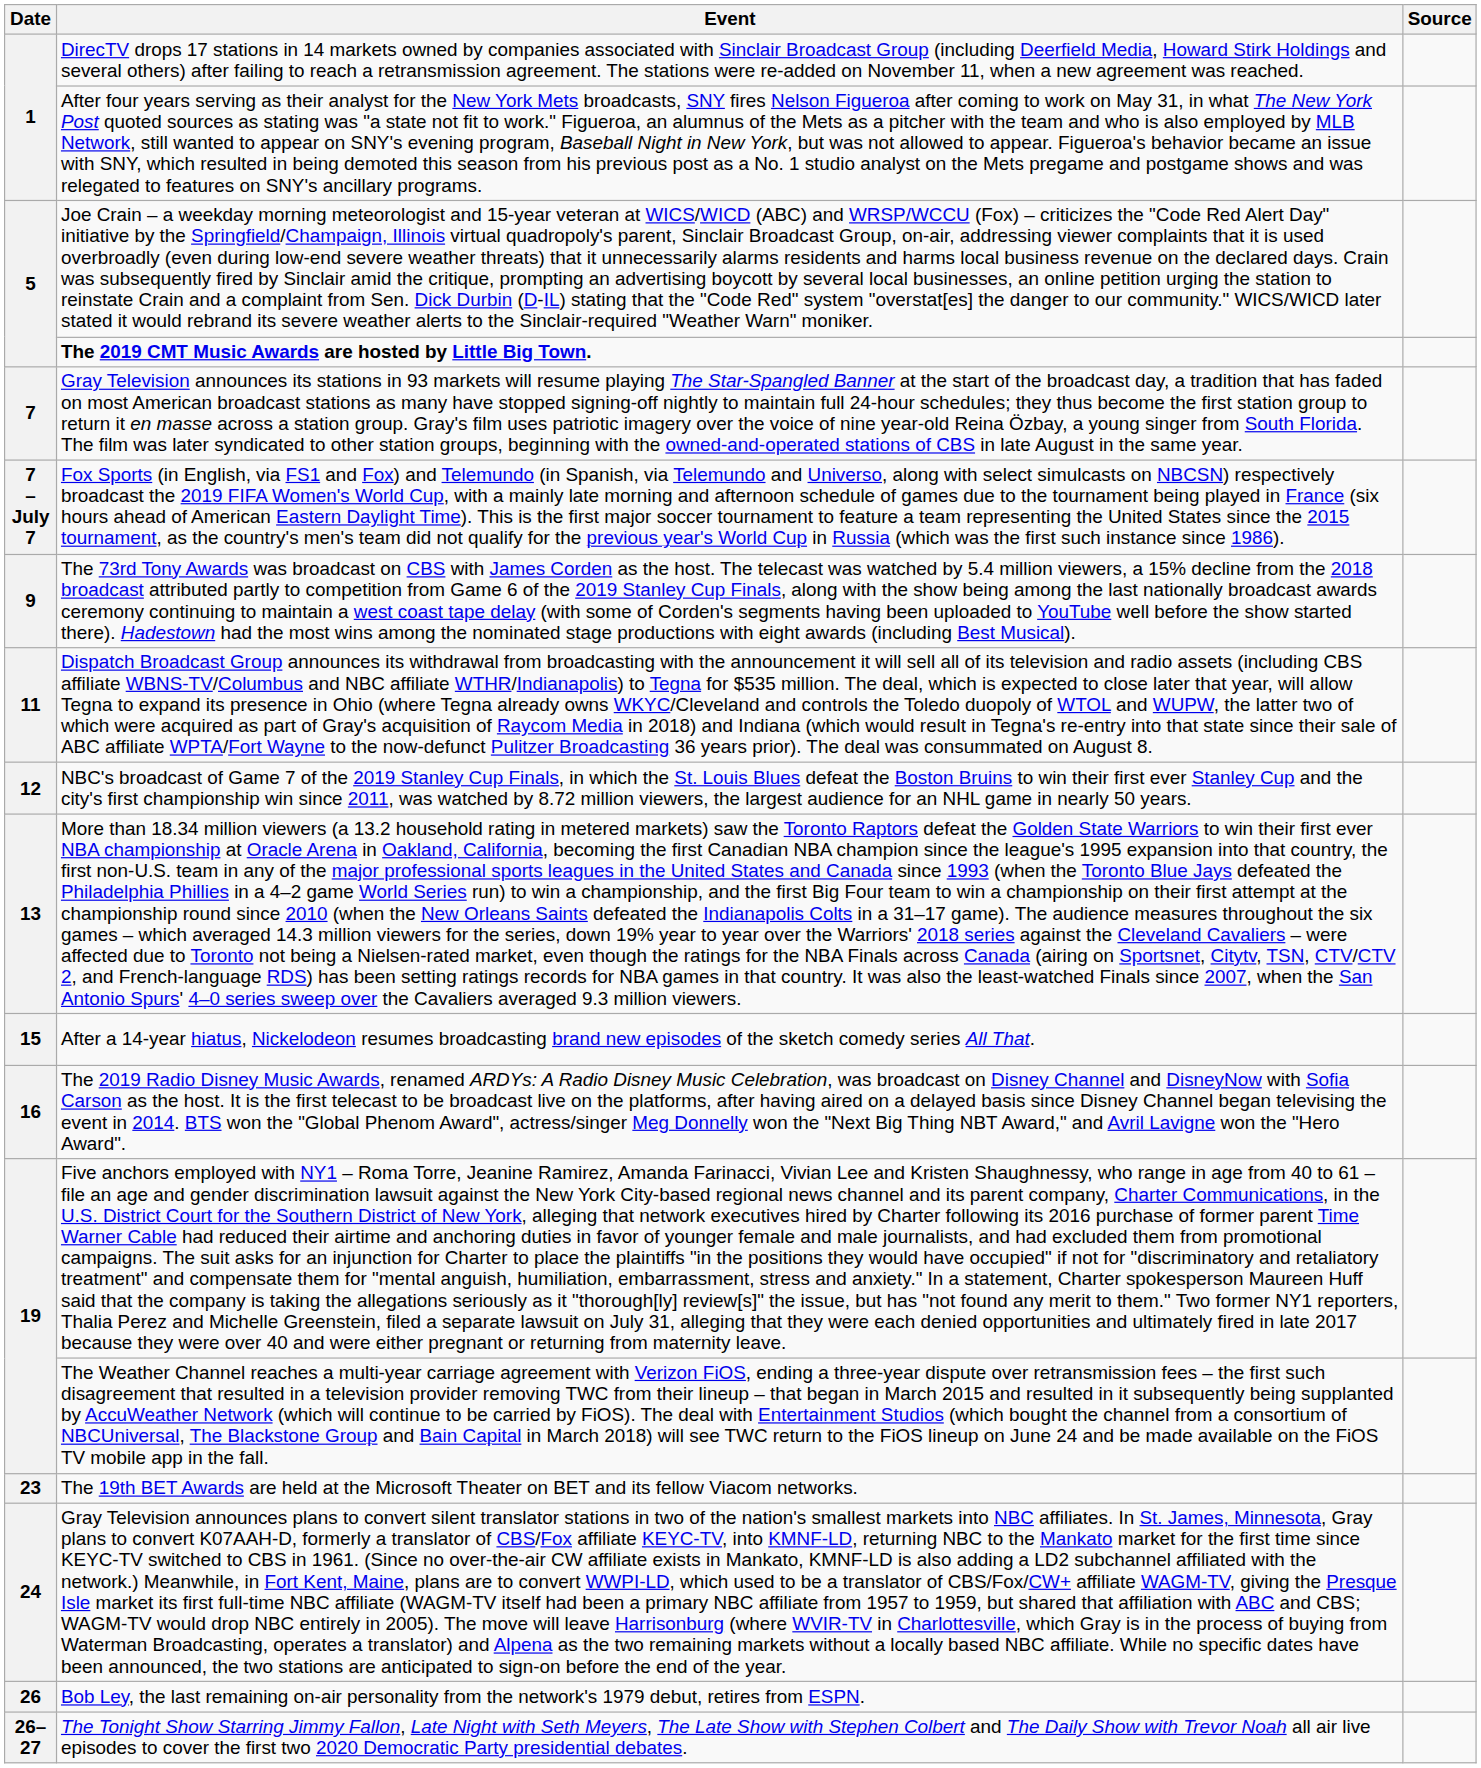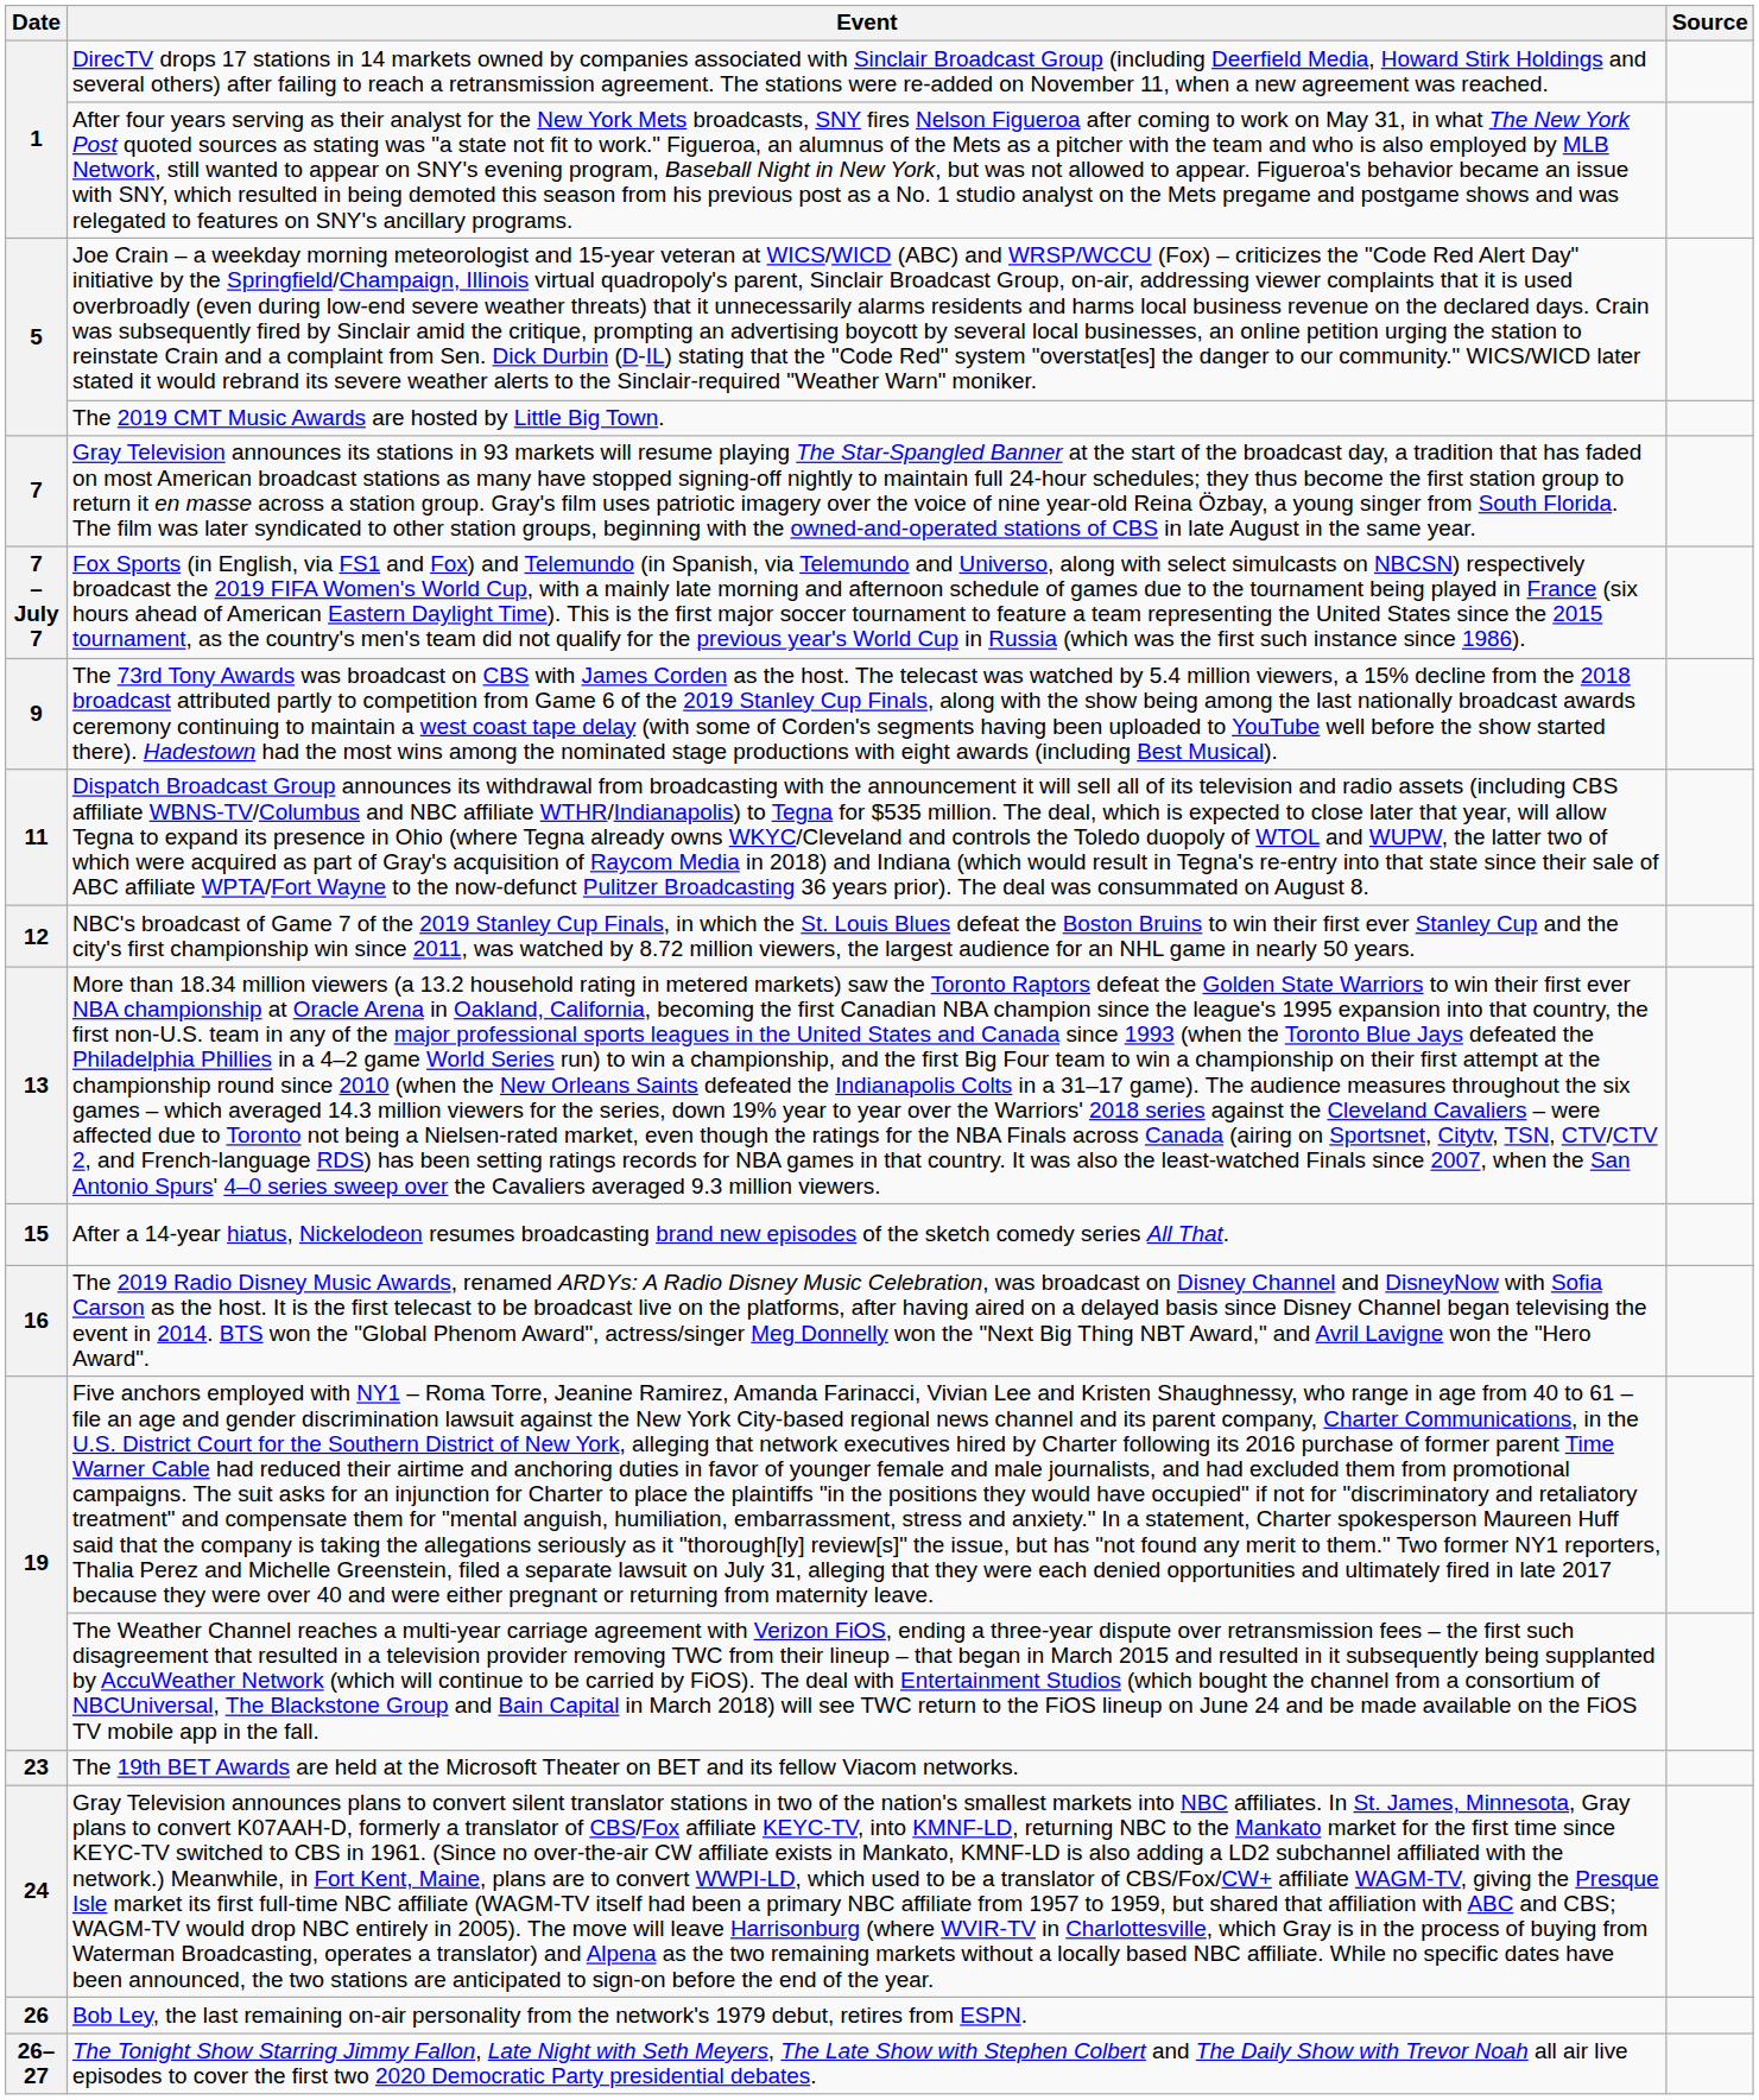The 2019 CMT Music Awards are hosted by Little Big Town. | Event: bold -> normal
